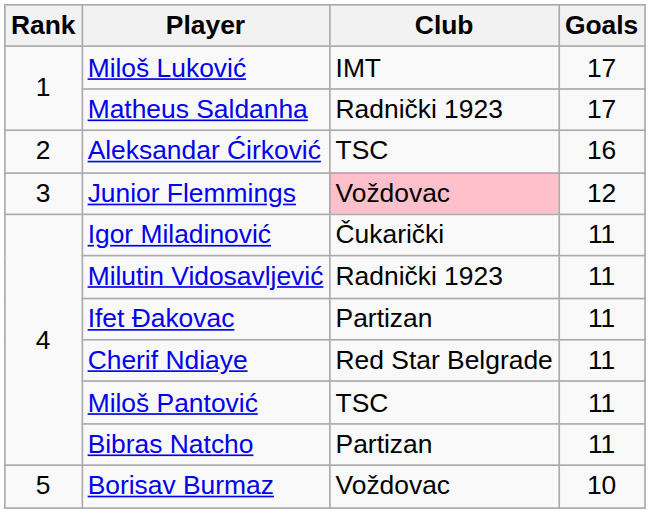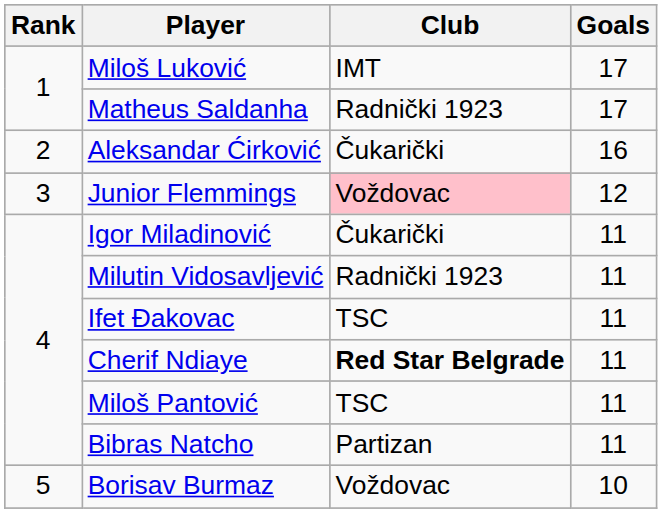Aleksandar Ćirković | Club: TSC -> Čukarički
Ifet Đakovac | Club: Partizan -> TSC
Cherif Ndiaye | Club: normal -> bold
